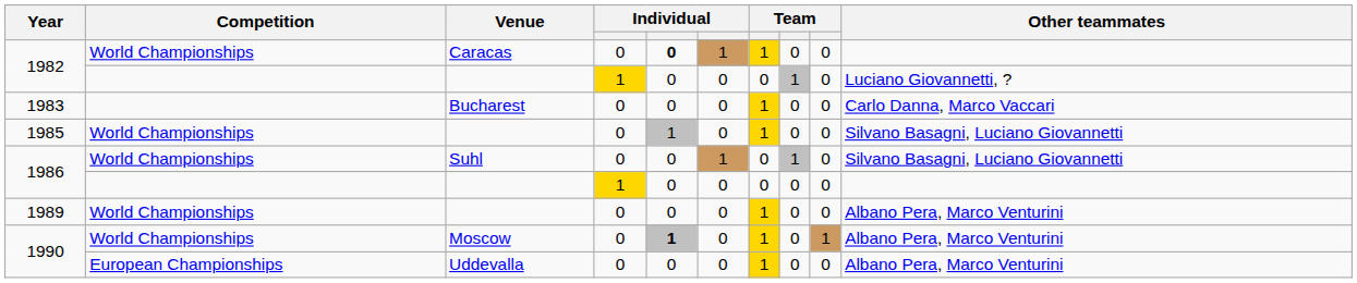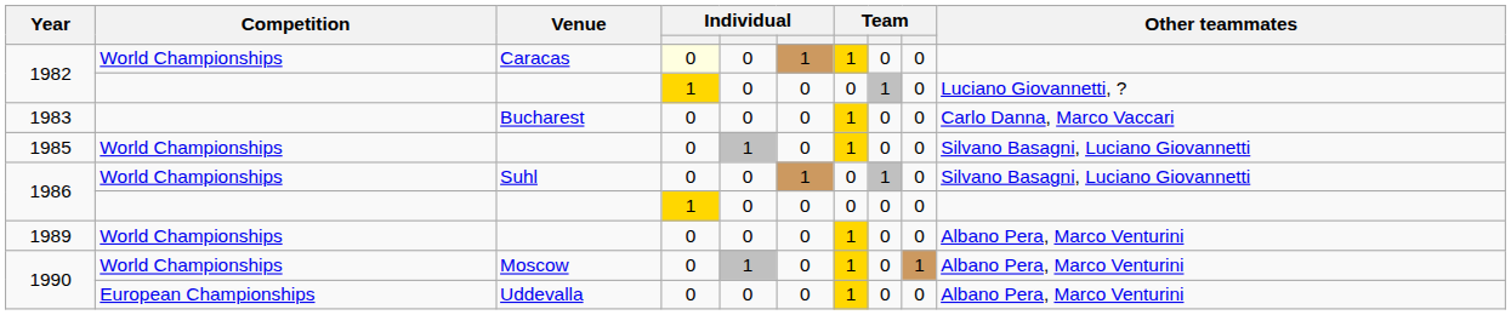1982 / Caracas | column 4: no background -> lightyellow background
1982 / Caracas | column 5: bold -> normal
1990 / Moscow | column 5: bold -> normal
